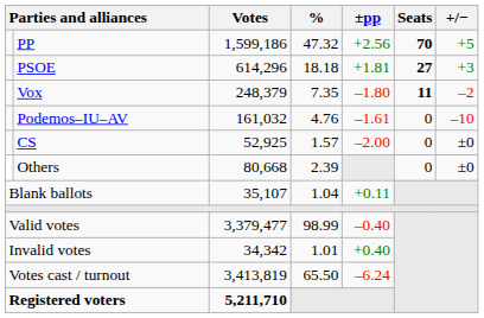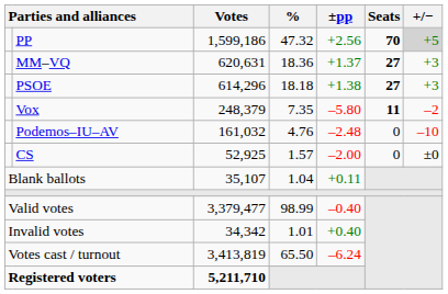PP | +/−: no background -> lightgrey background
+ row: MM–VQ | 620,631 | 18.36 | +1.37 | 27 | +3
PSOE | ±pp: +1.81 -> +1.38
Vox | ±pp: –1.80 -> –5.80
Podemos–IU–AV | ±pp: –1.61 -> –2.48
- row: Others | 80,668 | 2.39 | 0 | ±0
